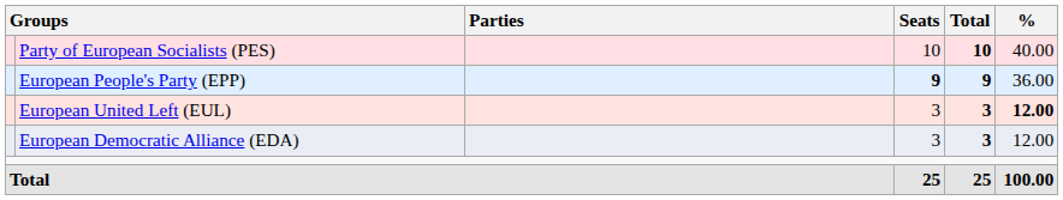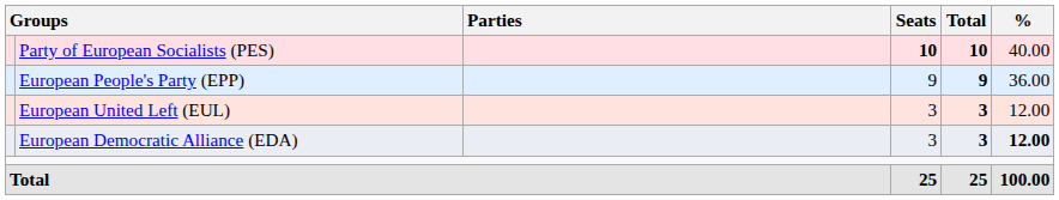Party of European Socialists (PES) | Seats: normal -> bold
European People's Party (EPP) | Seats: bold -> normal
European United Left (EUL) | %: bold -> normal
European Democratic Alliance (EDA) | %: normal -> bold
